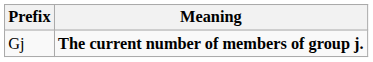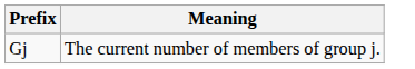Gj | Meaning: bold -> normal
